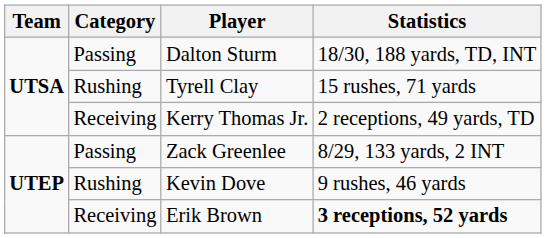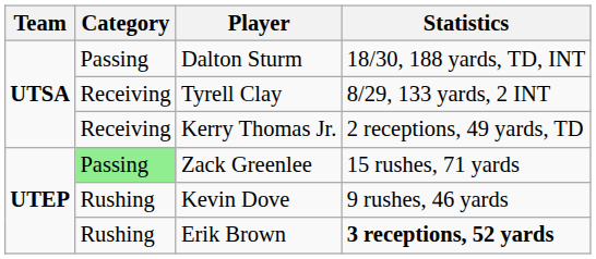Tyrell Clay | Category: Rushing -> Receiving
Tyrell Clay | Statistics: 15 rushes, 71 yards -> 8/29, 133 yards, 2 INT
Zack Greenlee | Category: no background -> lightgreen background
Zack Greenlee | Statistics: 8/29, 133 yards, 2 INT -> 15 rushes, 71 yards
Erik Brown | Category: Receiving -> Rushing
